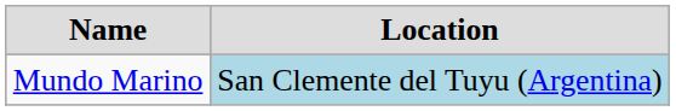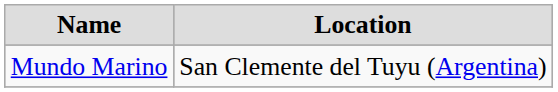Mundo Marino | Location: lightblue background -> no background
